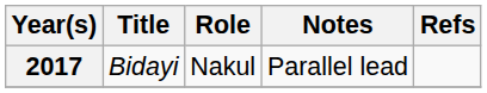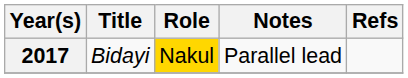2017 | Role: no background -> gold background
